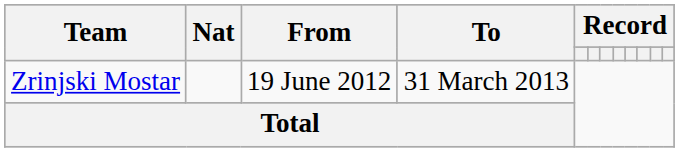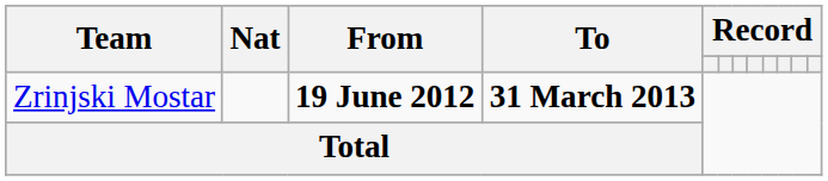Zrinjski Mostar | From: normal -> bold
Zrinjski Mostar | To: normal -> bold
